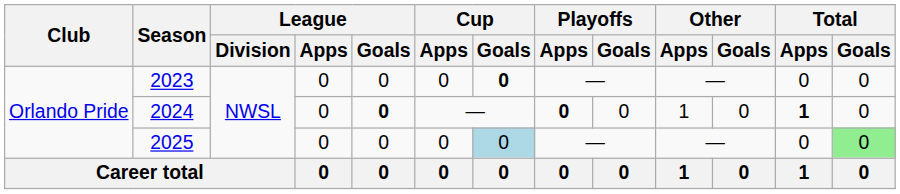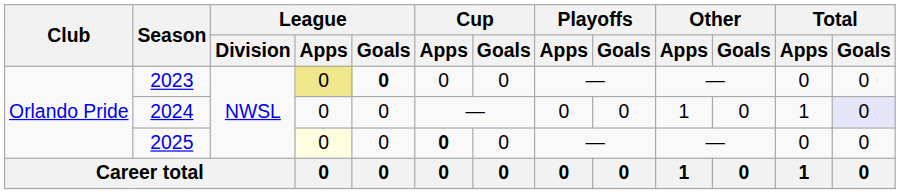2023 | League / Apps: no background -> khaki background
2023 | League / Goals: normal -> bold
2023 | Cup / Goals: bold -> normal
2024 | League / Goals: bold -> normal
2024 | Playoffs / Apps: bold -> normal
2024 | Total / Apps: bold -> normal
2024 | Total / Goals: no background -> lavender background
2025 | League / Apps: no background -> lightyellow background
2025 | Cup / Apps: normal -> bold
2025 | Cup / Goals: lightblue background -> no background
2025 | Total / Goals: lightgreen background -> no background
